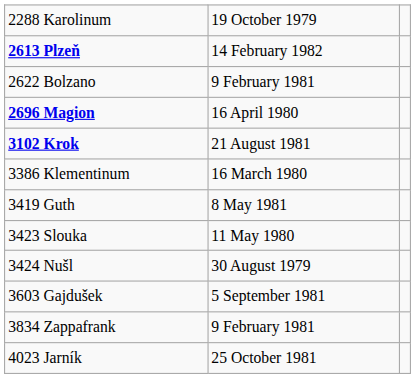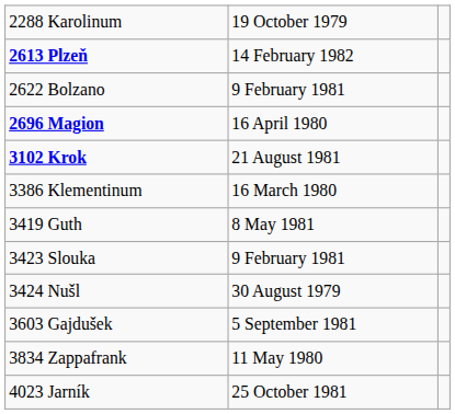3423 Slouka | column 2: 11 May 1980 -> 9 February 1981
3834 Zappafrank | column 2: 9 February 1981 -> 11 May 1980
